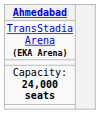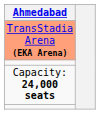row 2 | Ahmedabad: no background -> lightsalmon background
